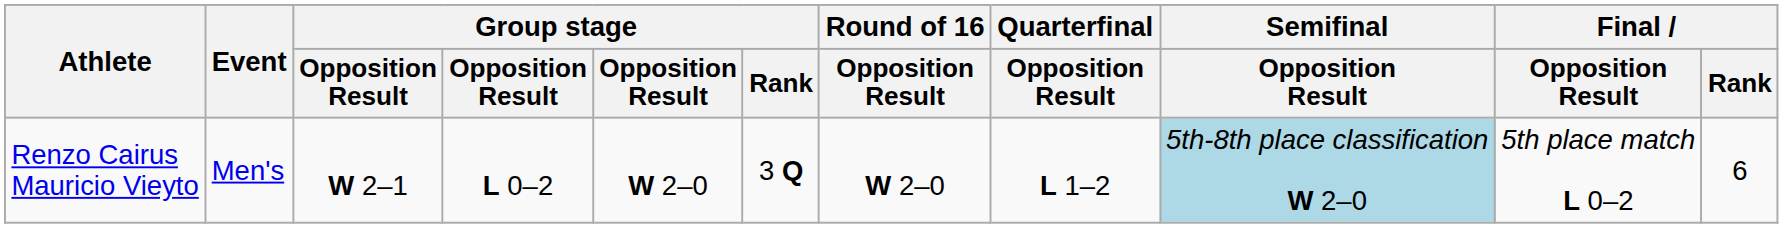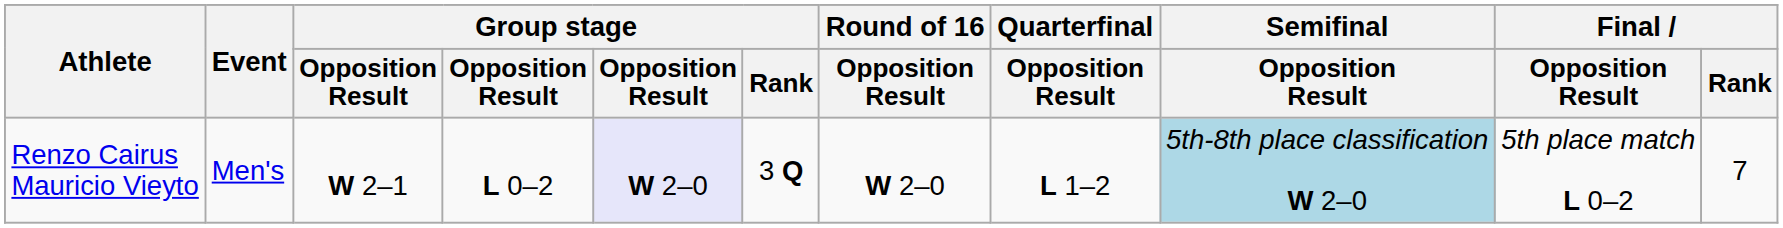Renzo Cairus Mauricio Vieyto | column 5: no background -> lavender background
Renzo Cairus Mauricio Vieyto | Final / Rank: 6 -> 7
